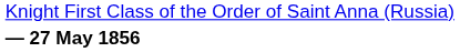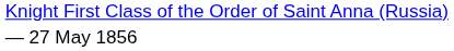— 27 May 1856 | column 1: bold -> normal
